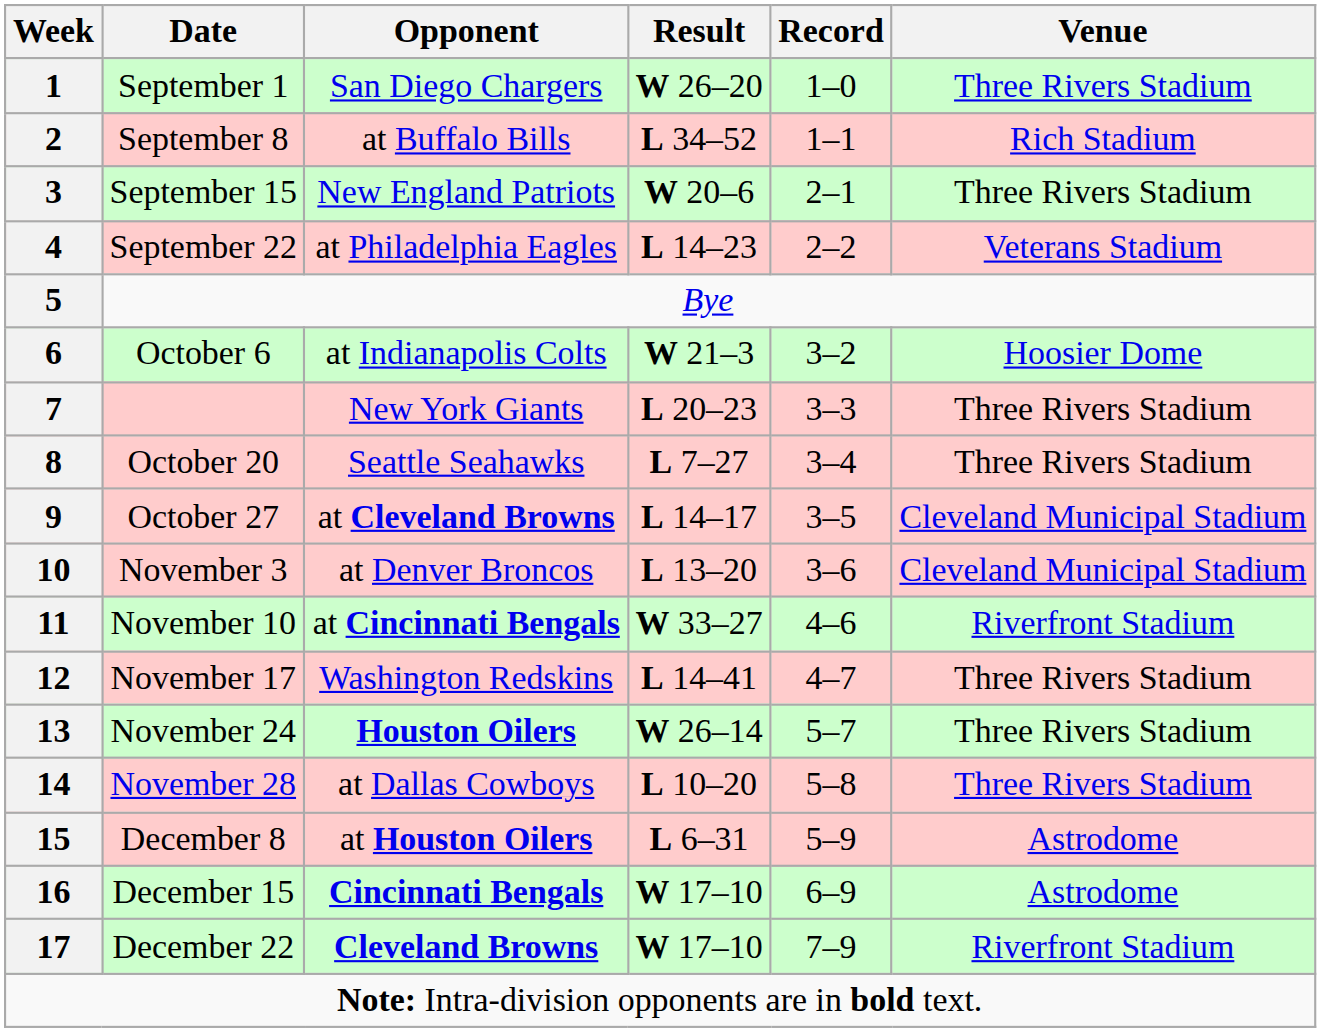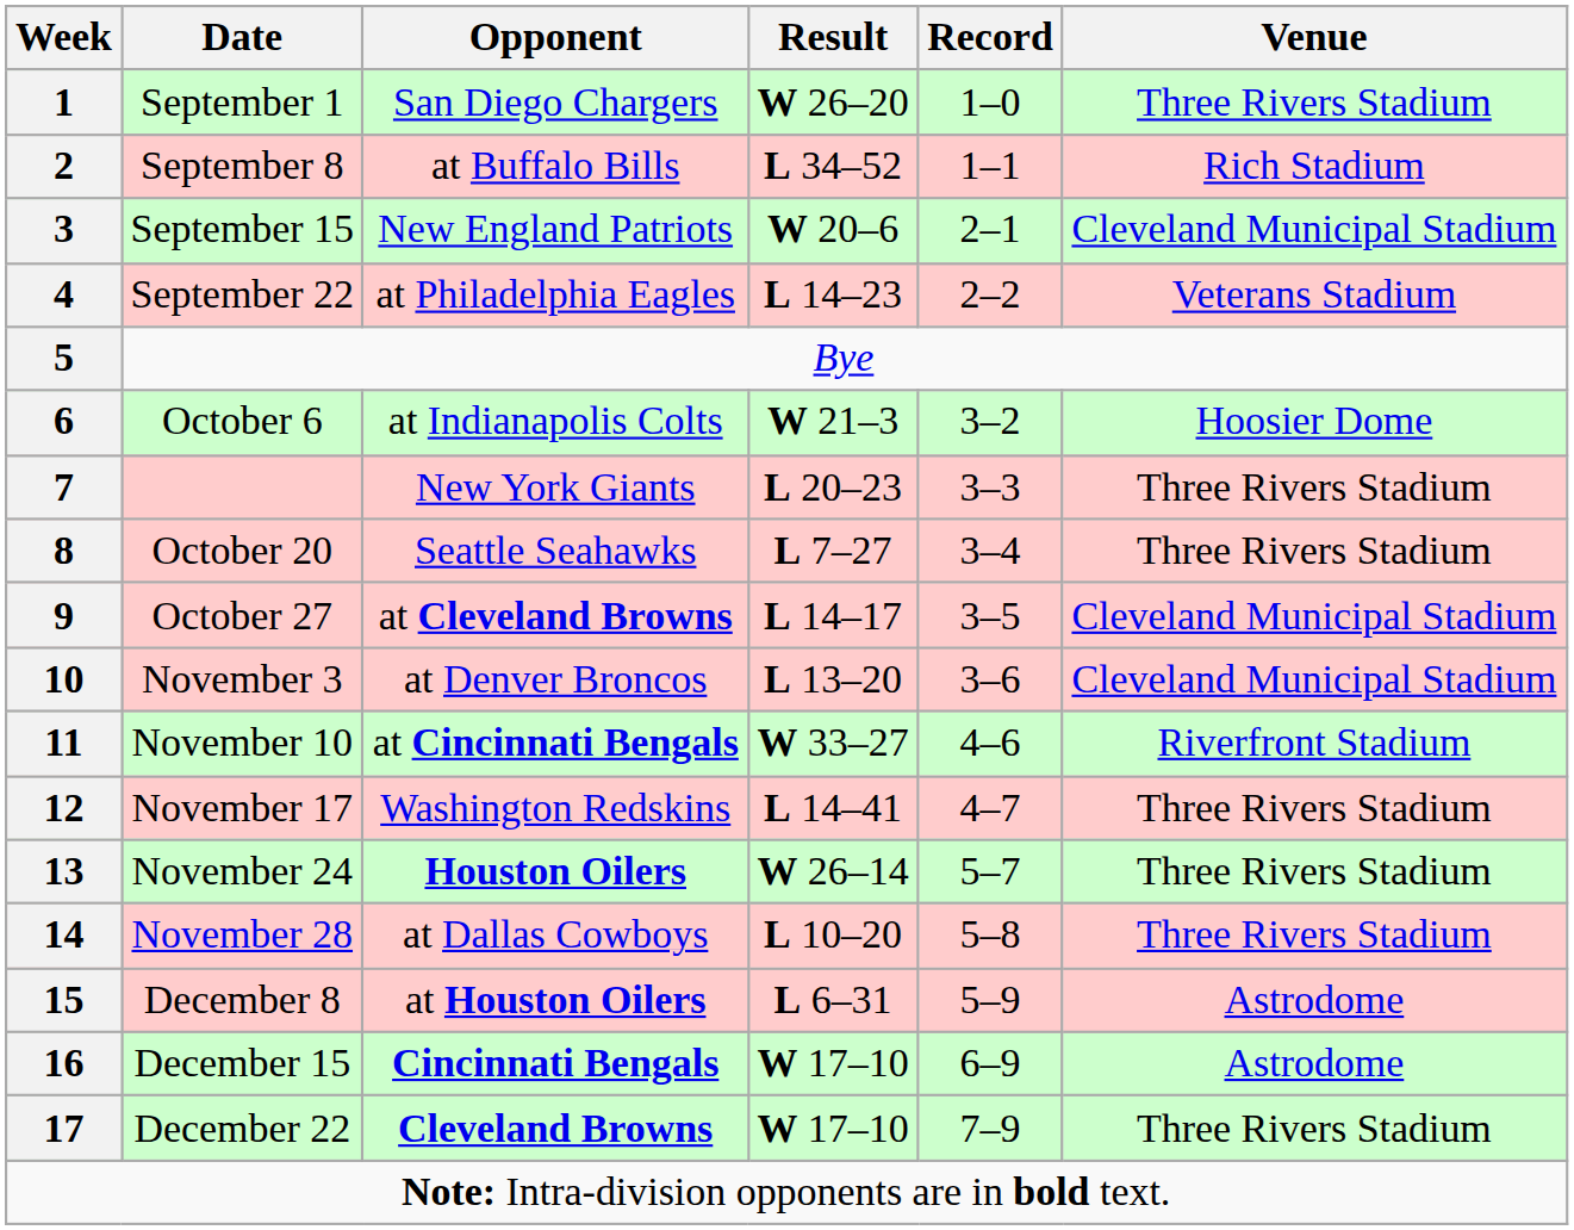3 | Venue: Three Rivers Stadium -> Cleveland Municipal Stadium
17 | Venue: Riverfront Stadium -> Three Rivers Stadium
